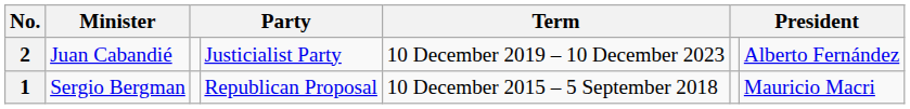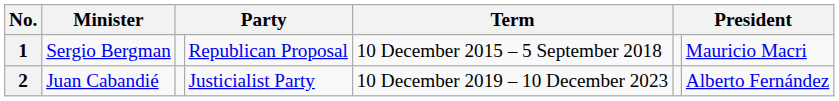rows swapped: 1 <-> 2
